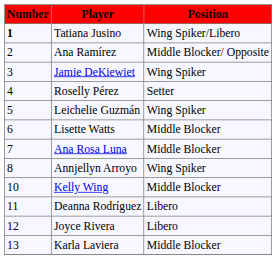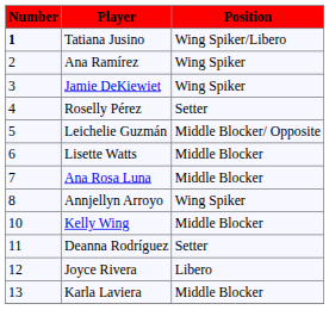Ana Ramírez | Position: Middle Blocker/ Opposite -> Wing Spiker
Leichelie Guzmán | Position: Wing Spiker -> Middle Blocker/ Opposite
Deanna Rodríguez | Position: Libero -> Setter
